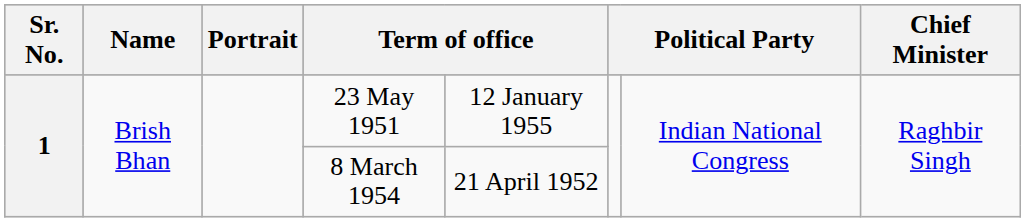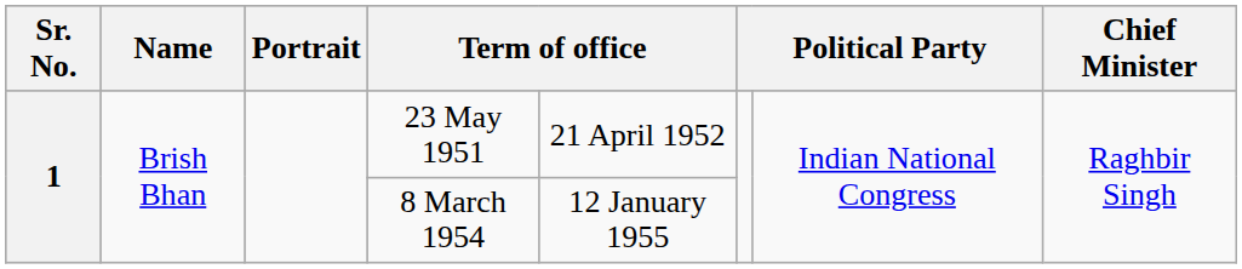23 May 1951 | column 5: 12 January 1955 -> 21 April 1952
8 March 1954 | column 5: 21 April 1952 -> 12 January 1955
